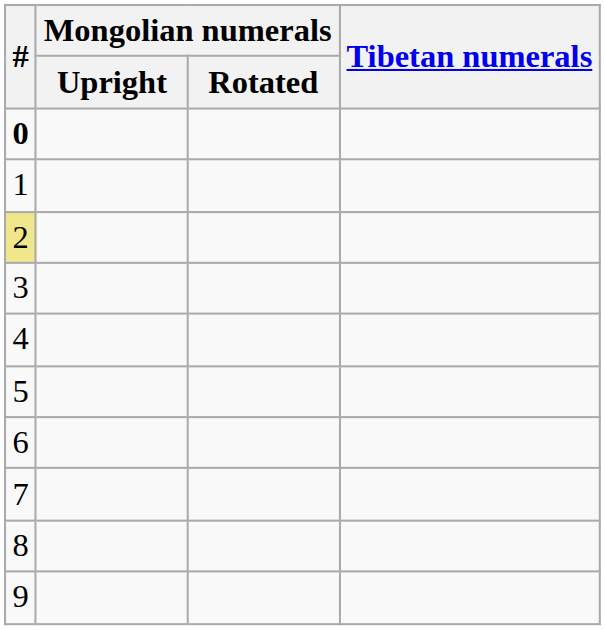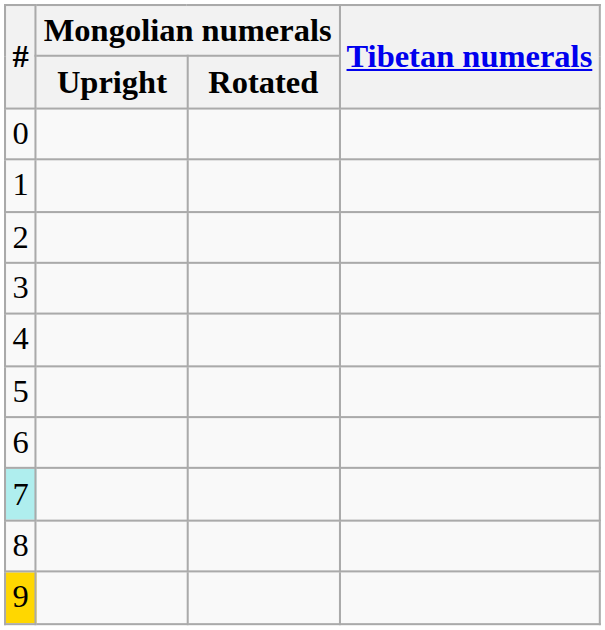0 | #: bold -> normal
2 | #: khaki background -> no background
7 | #: no background -> paleturquoise background
9 | #: no background -> gold background
